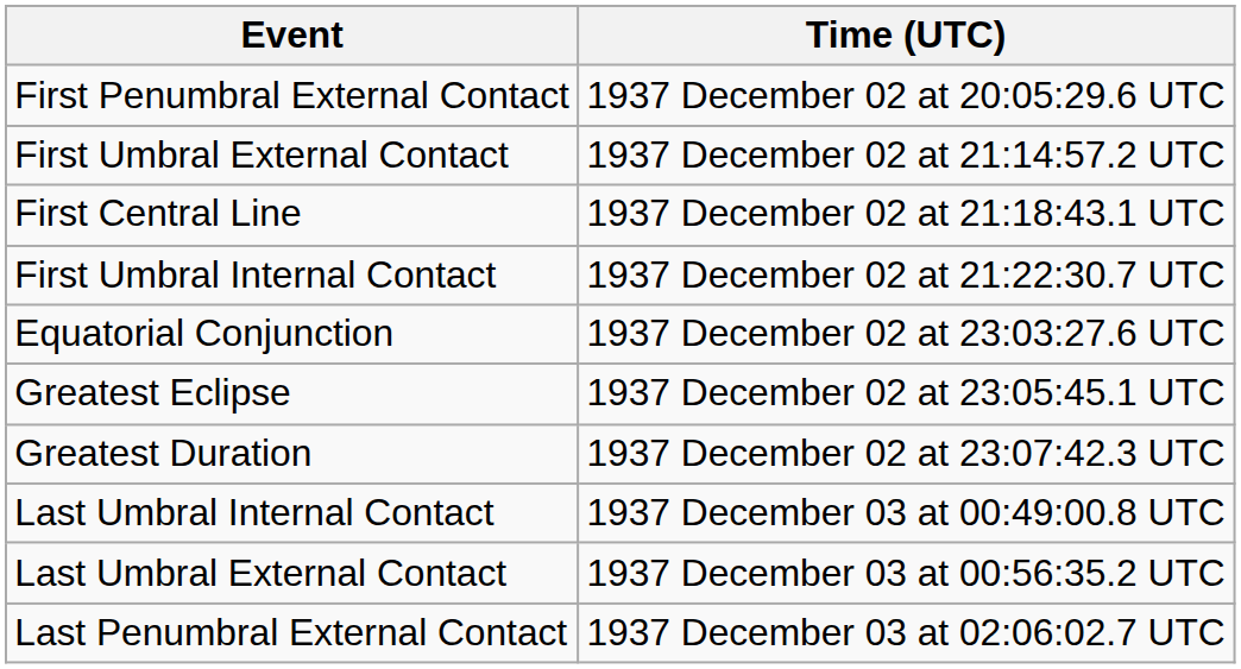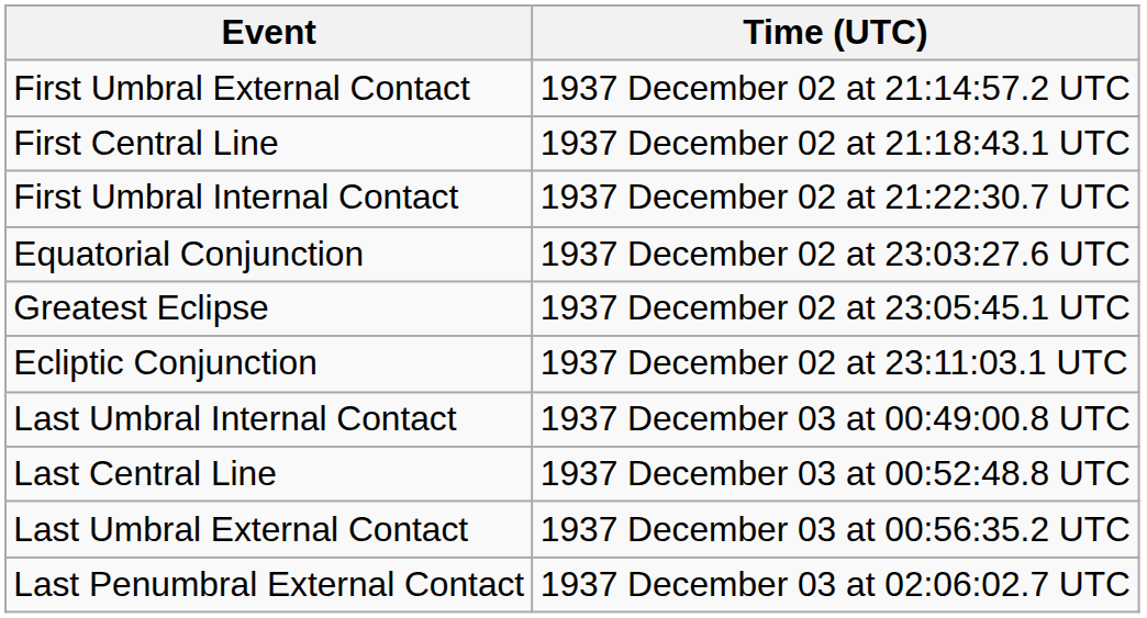- row: First Penumbral External Contact | 1937 December 02 at 20:05:29.6 UTC
- row: Greatest Duration | 1937 December 02 at 23:07:42.3 UTC
+ row: Ecliptic Conjunction | 1937 December 02 at 23:11:03.1 UTC
+ row: Last Central Line | 1937 December 03 at 00:52:48.8 UTC
